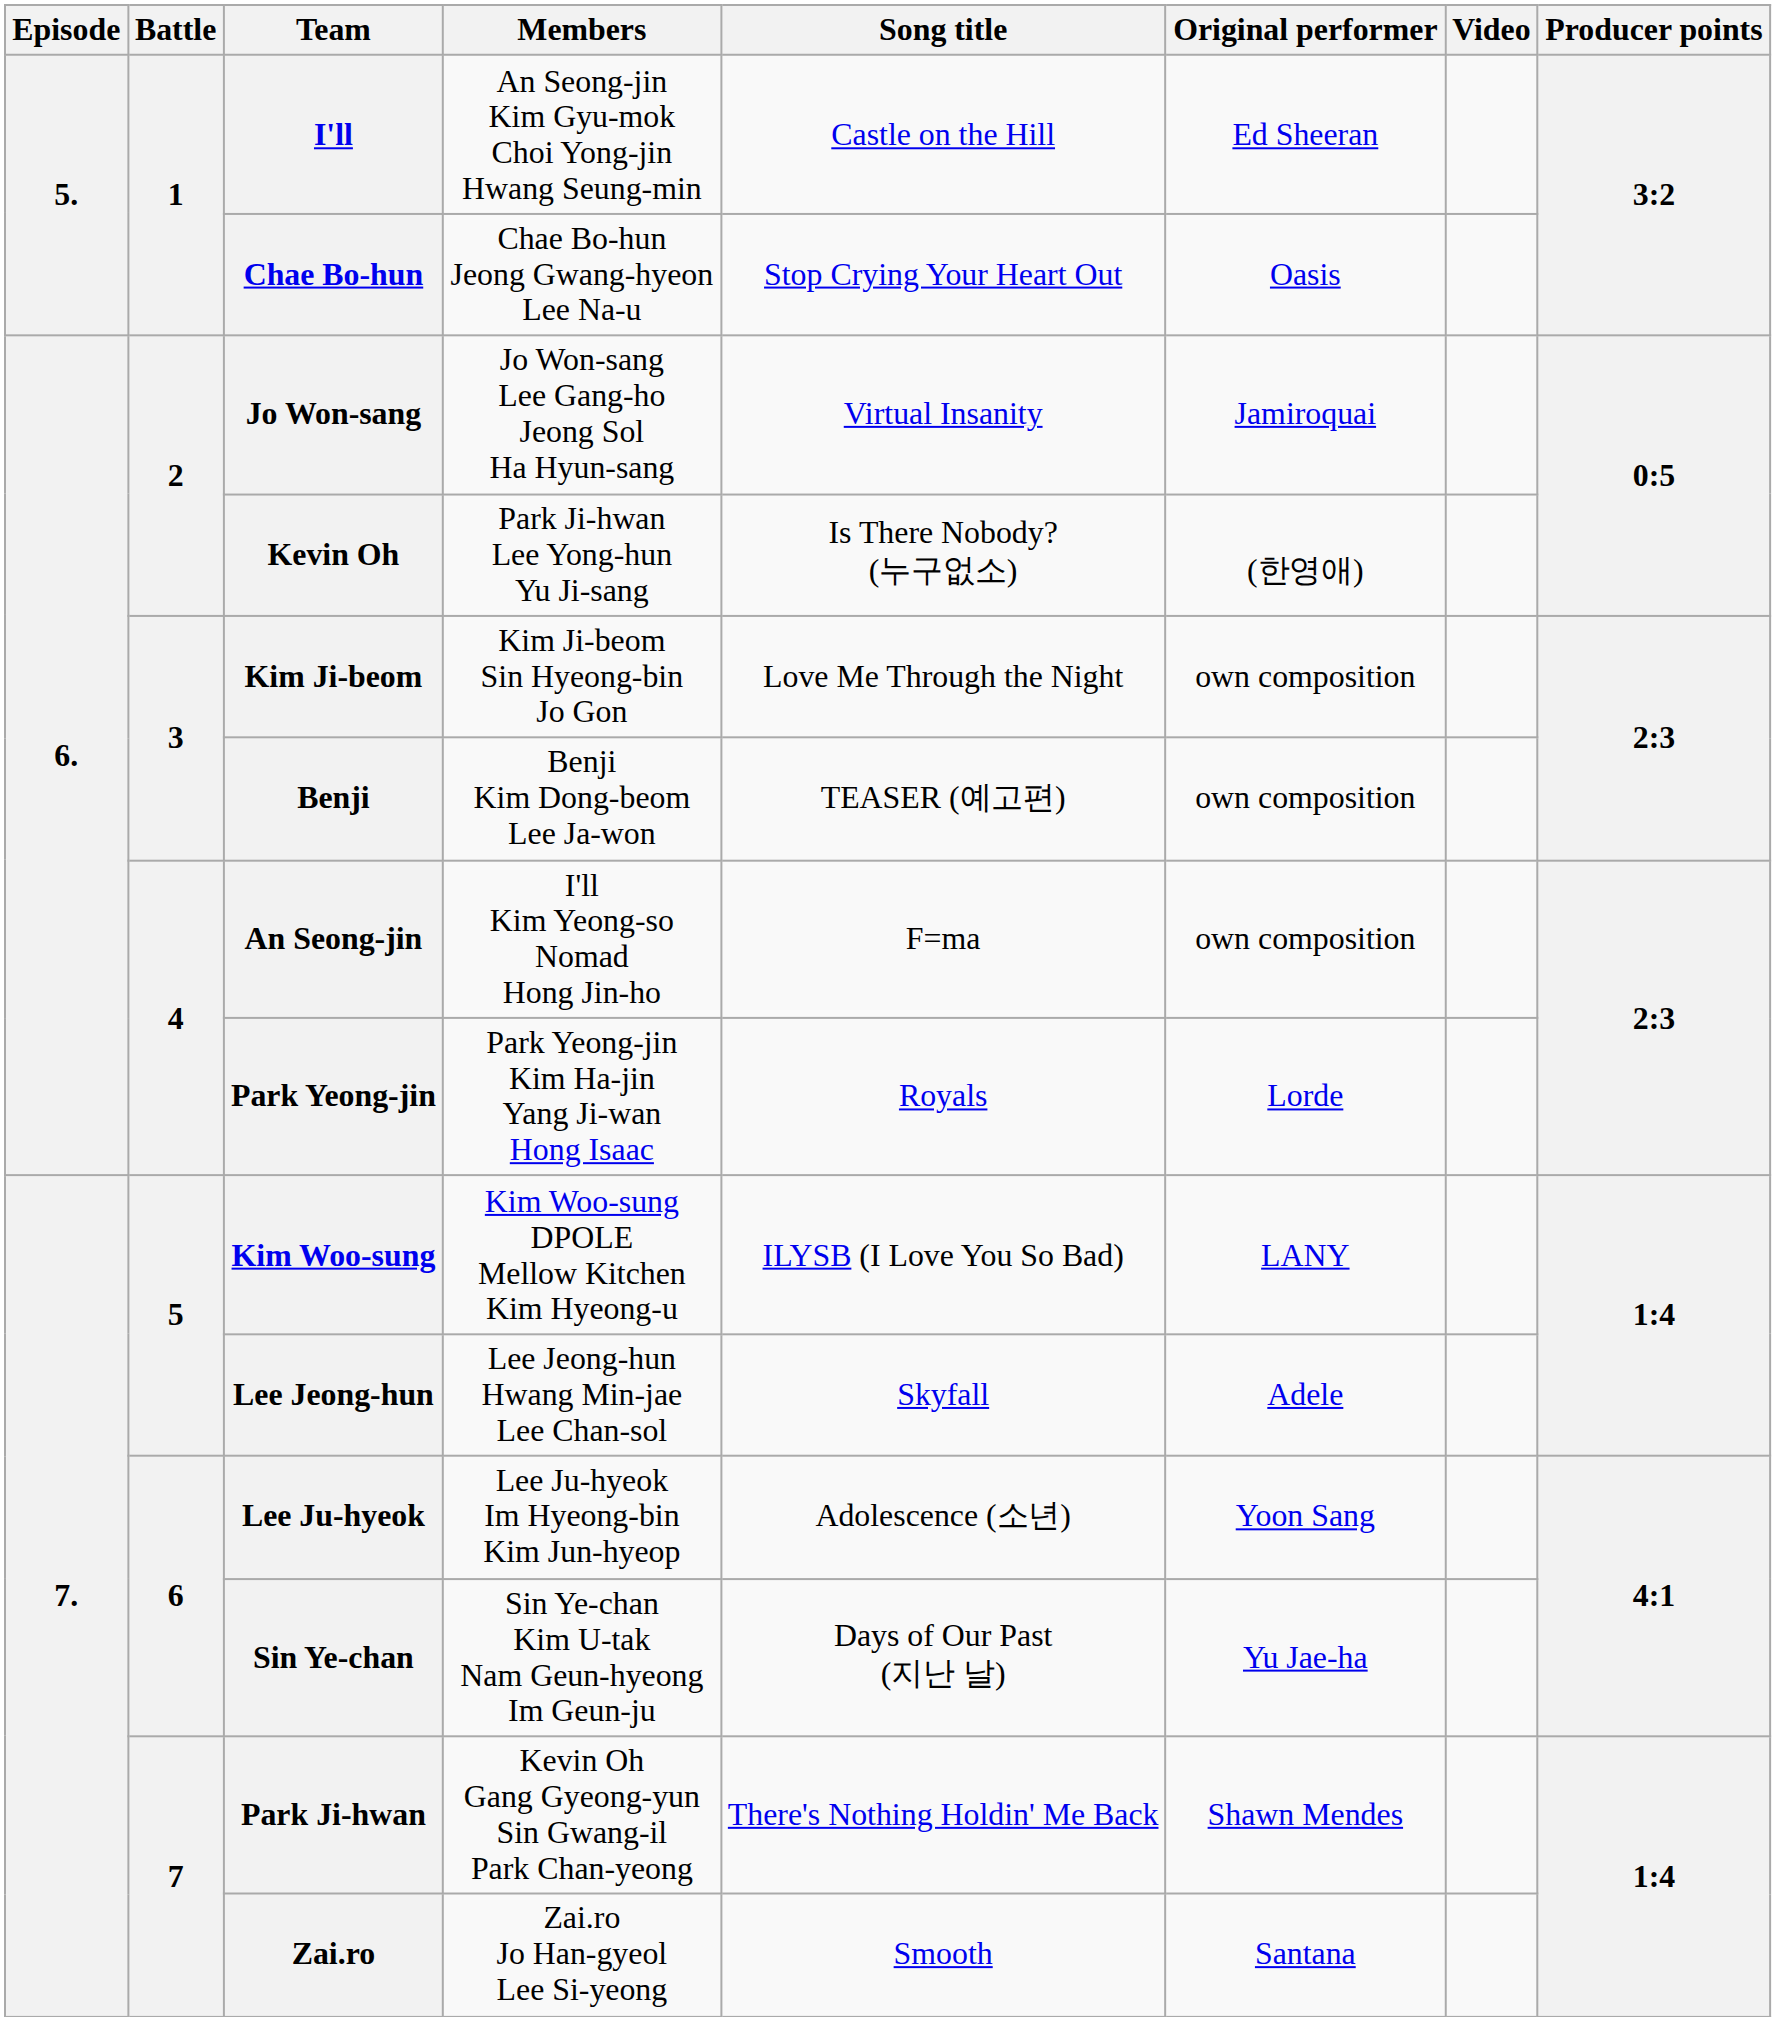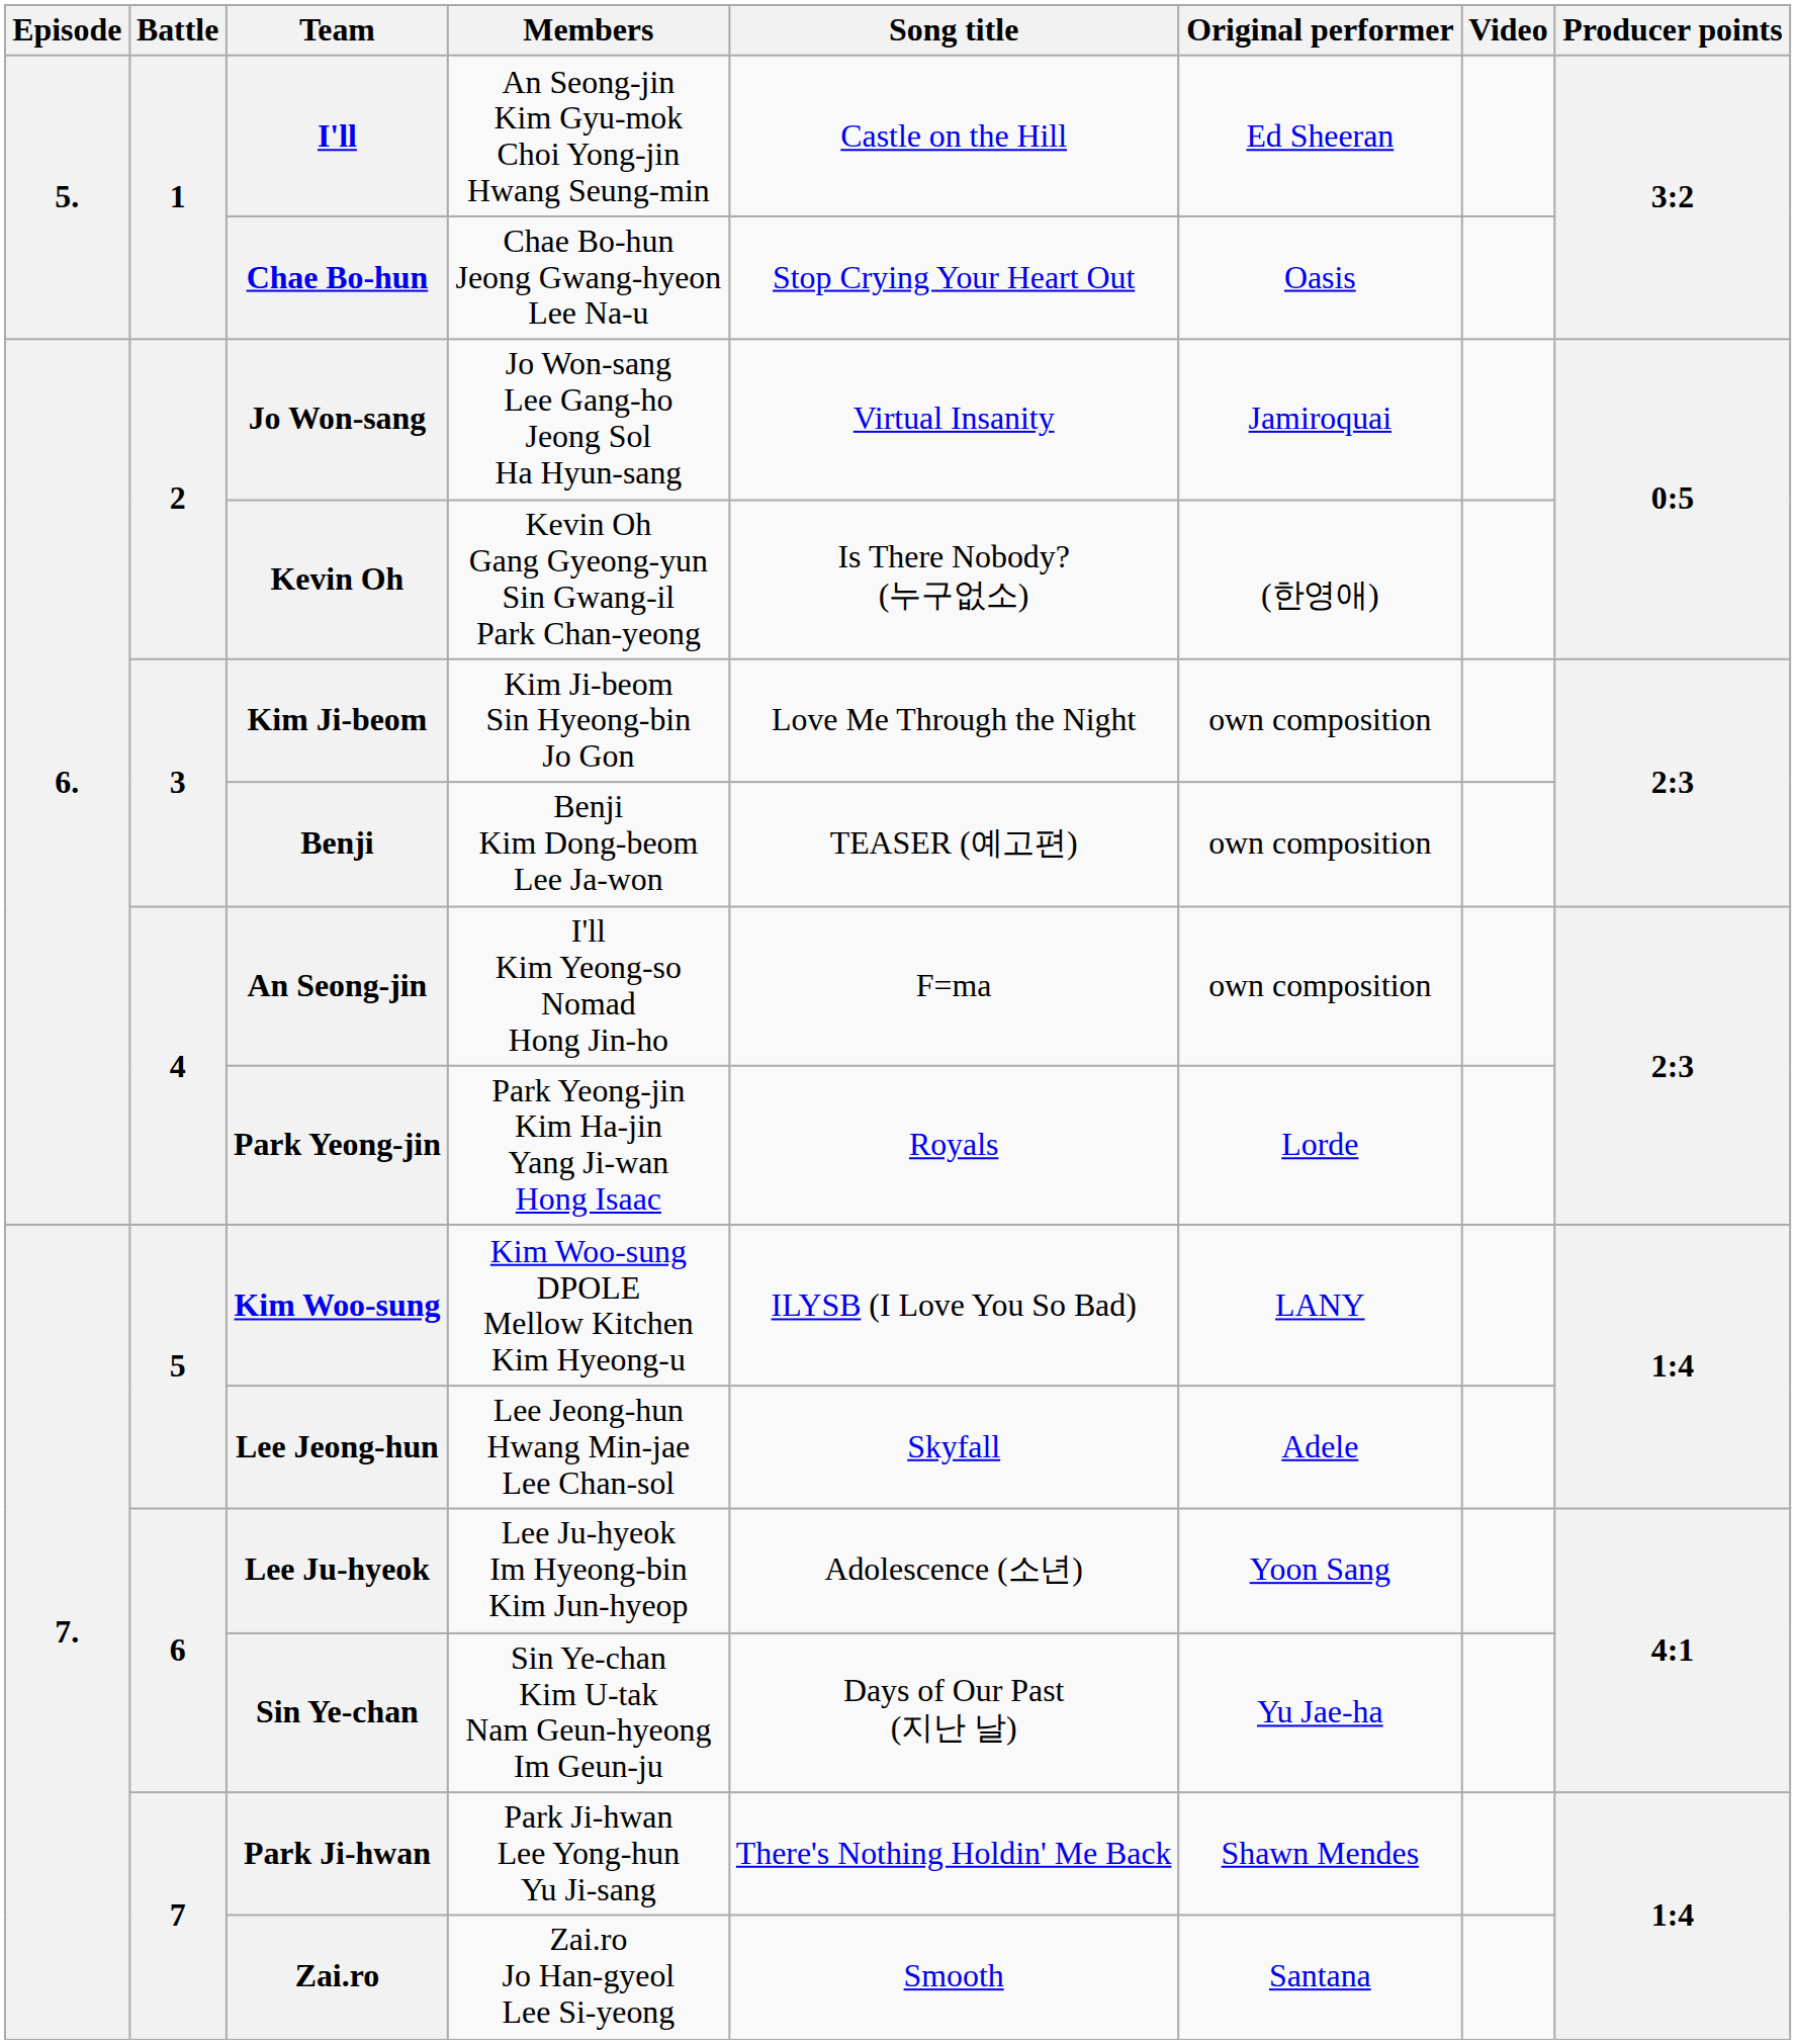Kevin Oh | Members: Park Ji-hwan Lee Yong-hun Yu Ji-sang -> Kevin Oh Gang Gyeong-yun Sin Gwang-il Park Chan-yeong
Park Ji-hwan | Members: Kevin Oh Gang Gyeong-yun Sin Gwang-il Park Chan-yeong -> Park Ji-hwan Lee Yong-hun Yu Ji-sang
